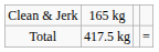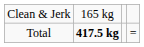row 2 | column 2: normal -> bold
